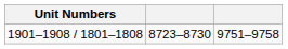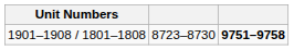1901–1908 / 1801–1808 | column 3: normal -> bold
